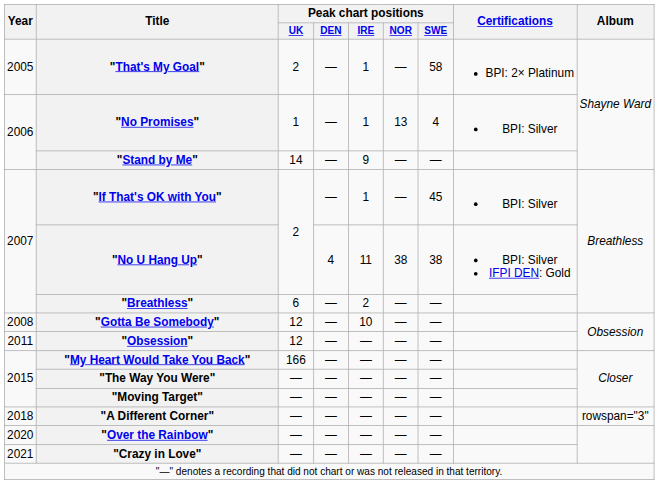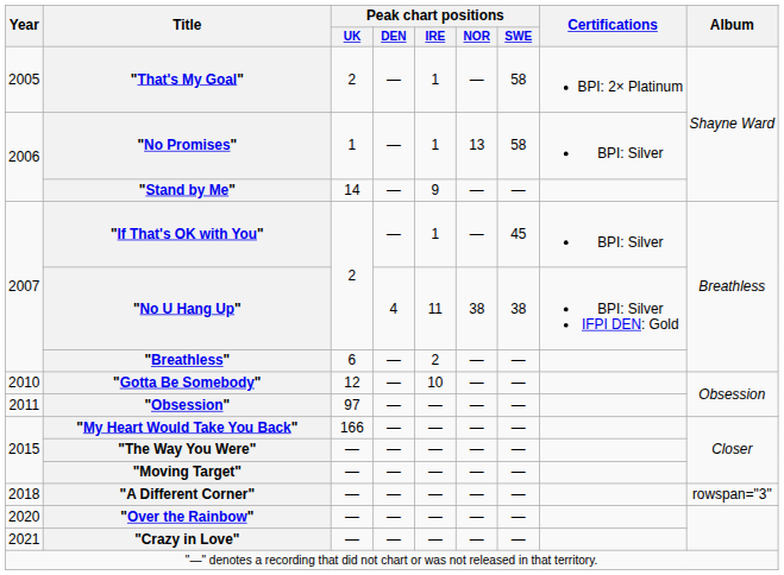"No Promises" | Peak chart positions / SWE: 4 -> 58
"Gotta Be Somebody" | Year: 2008 -> 2010
"Obsession" | Peak chart positions / UK: 12 -> 97
